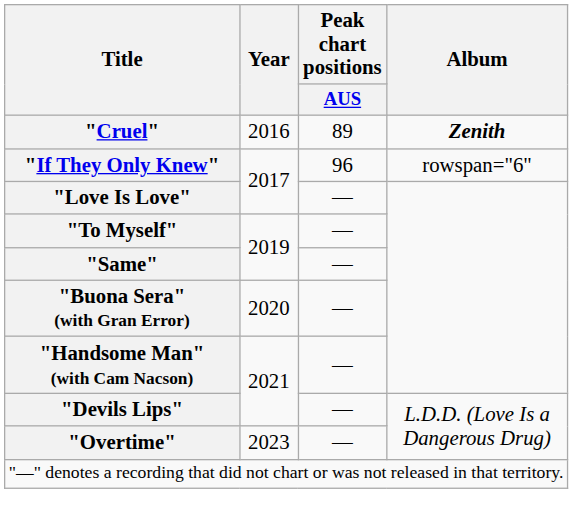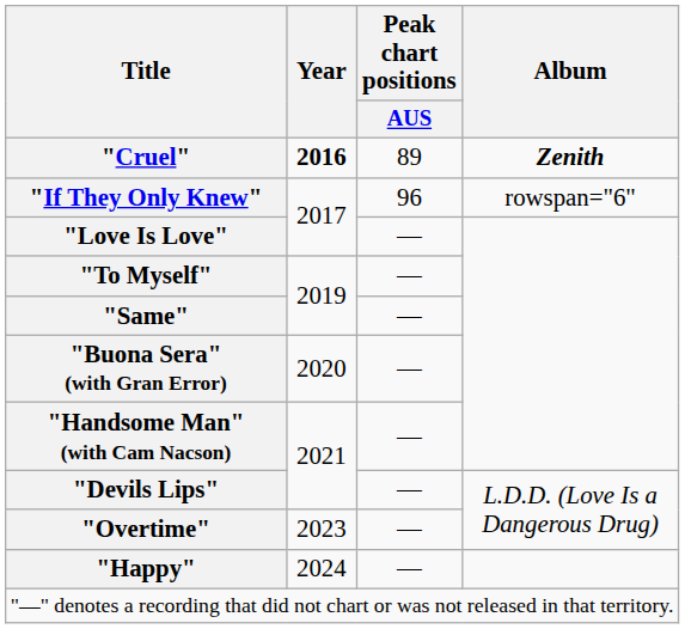"Cruel" | Year: normal -> bold
+ row: "Happy" | 2024 | —
